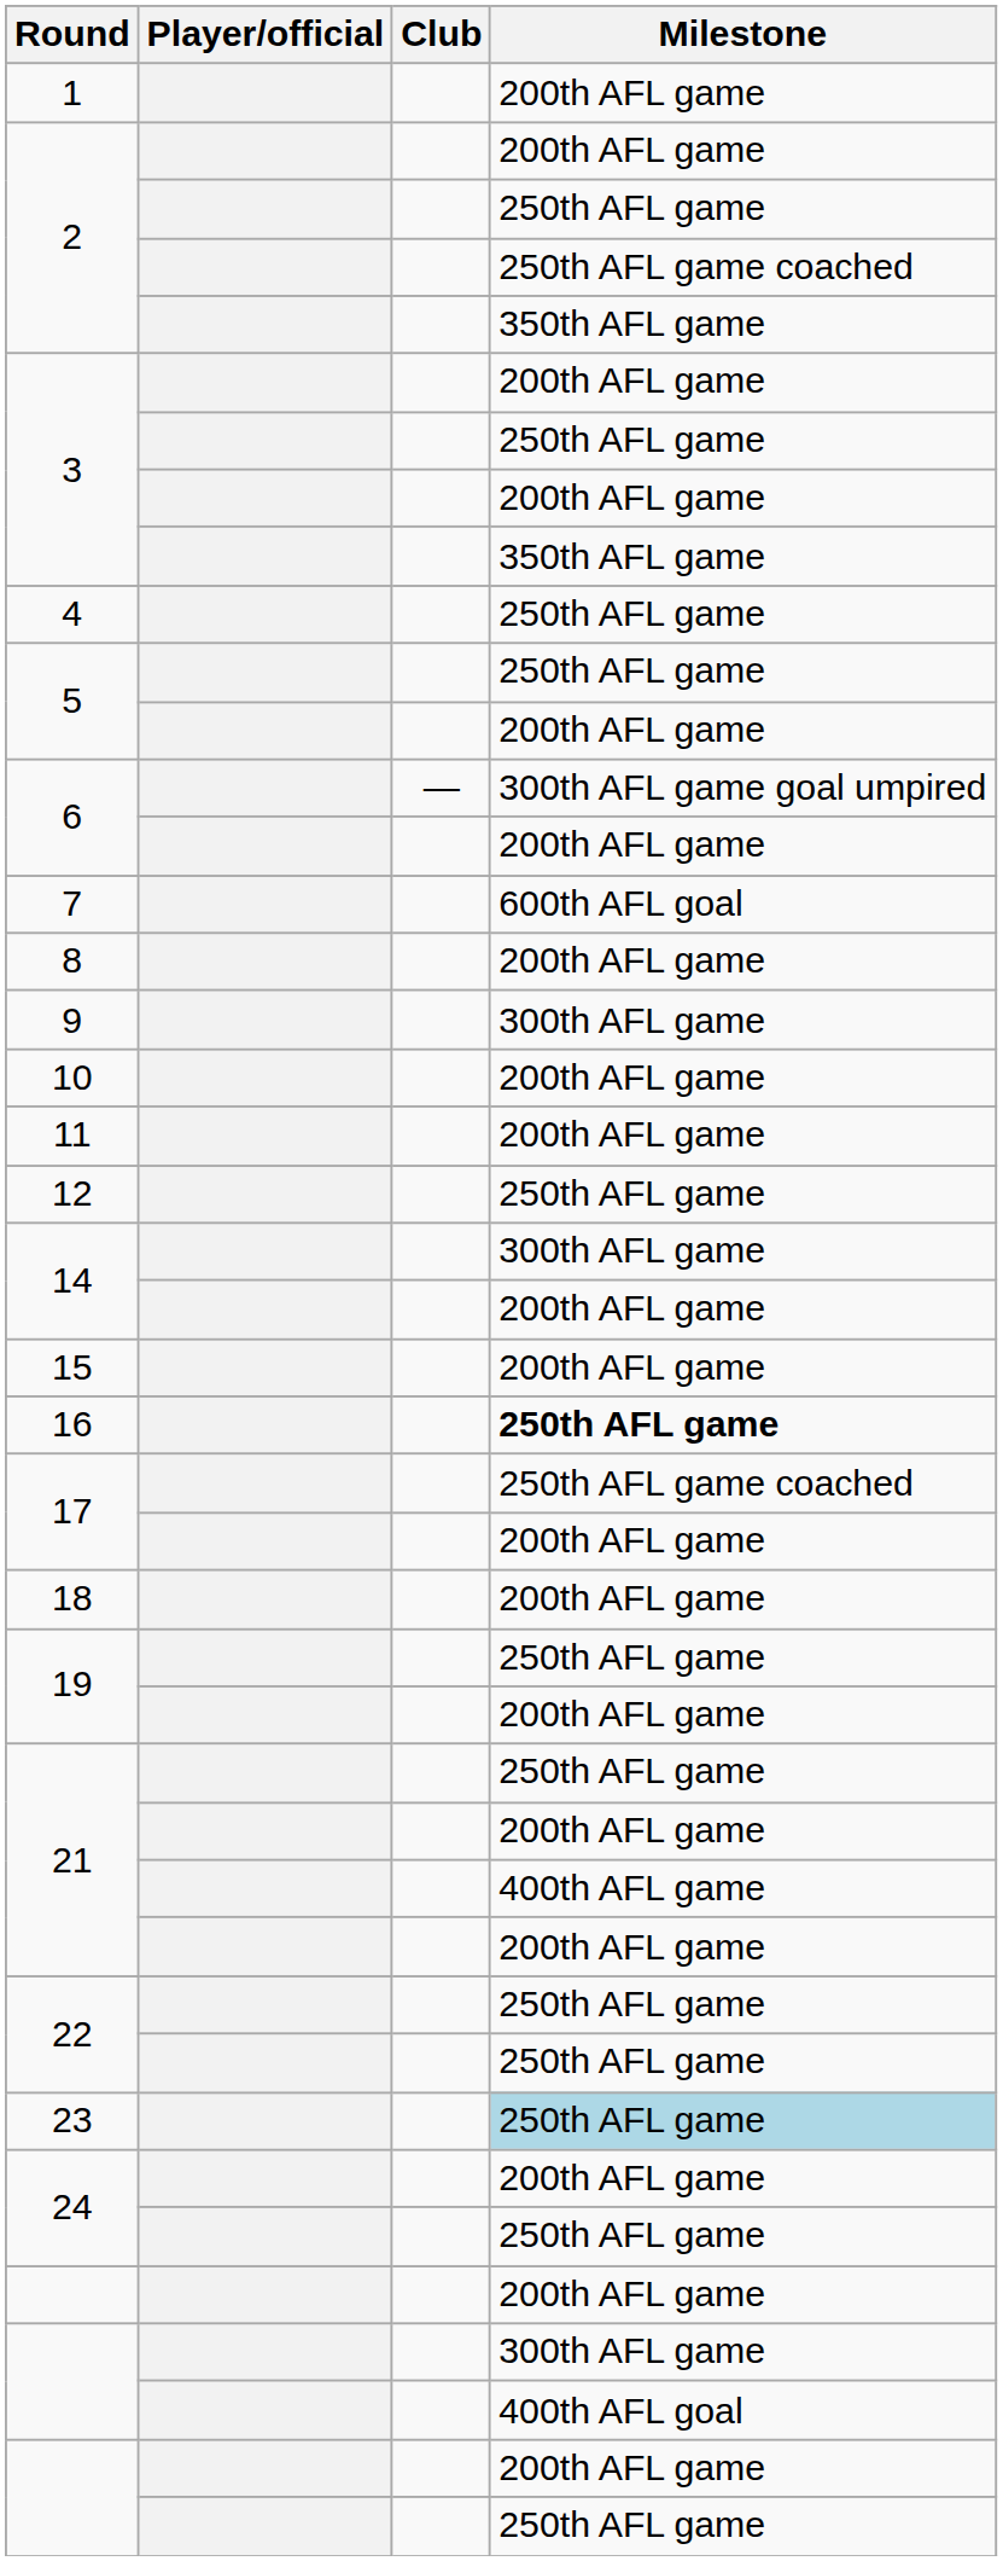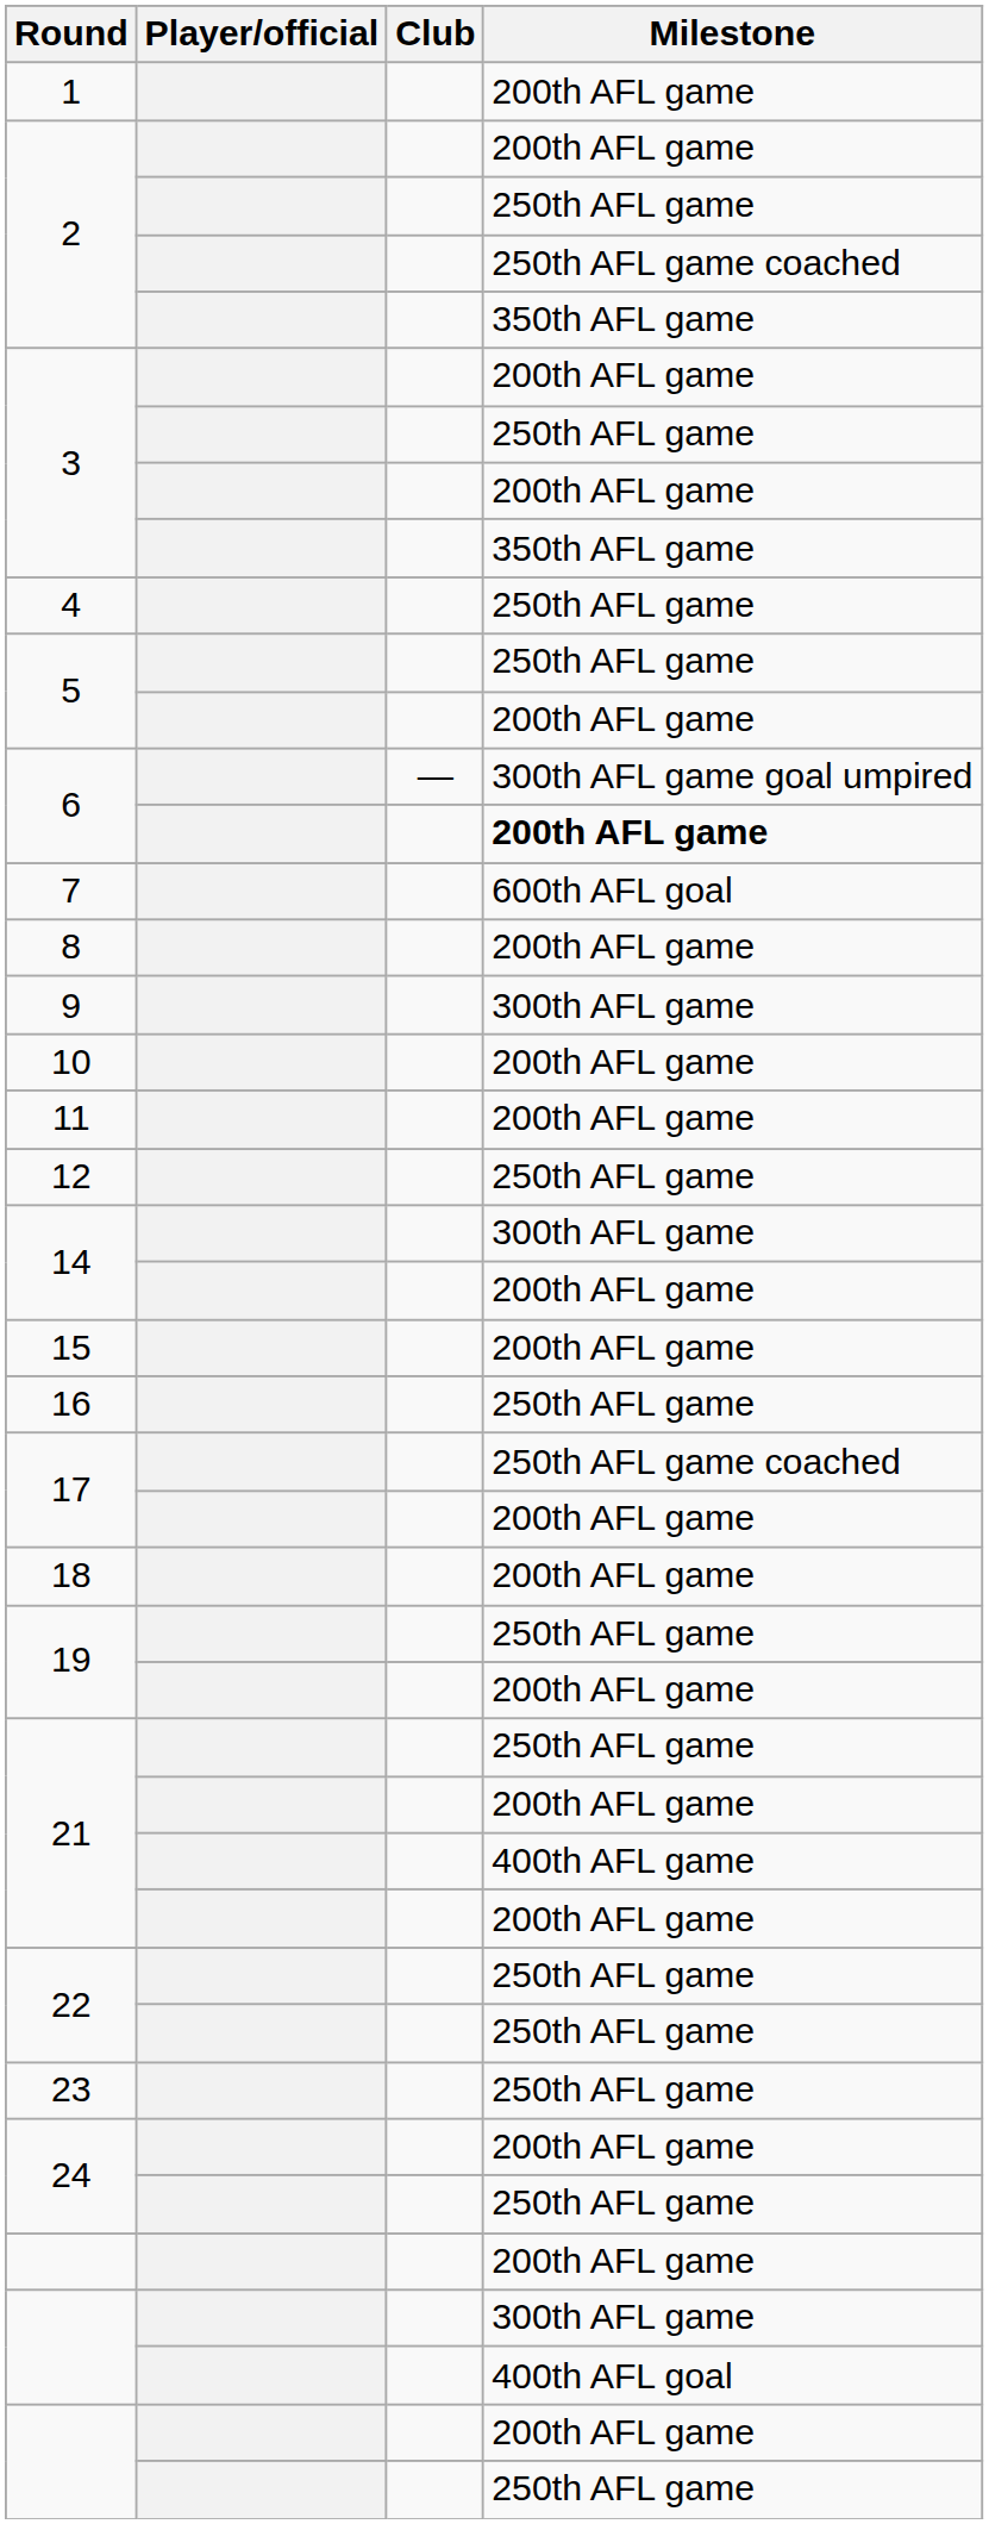6 / 200th AFL game | Milestone: normal -> bold
16 | Milestone: bold -> normal
23 | Milestone: lightblue background -> no background
